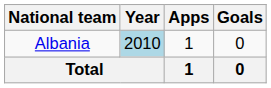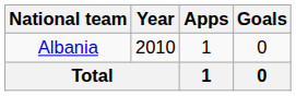Albania | Year: lightblue background -> no background
